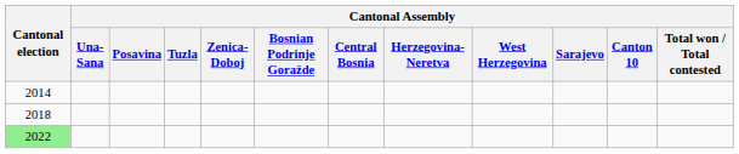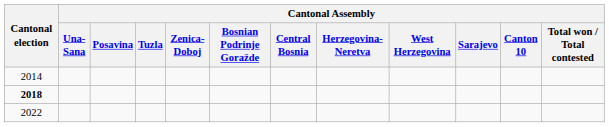2018 | Cantonal election: normal -> bold
2022 | Cantonal election: lightgreen background -> no background
